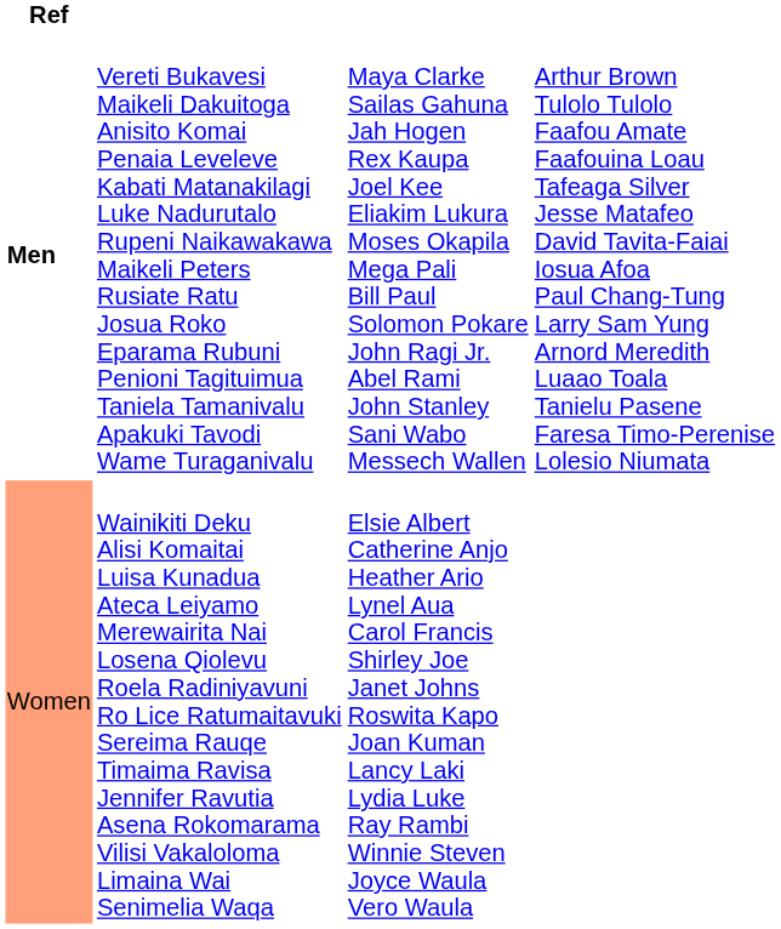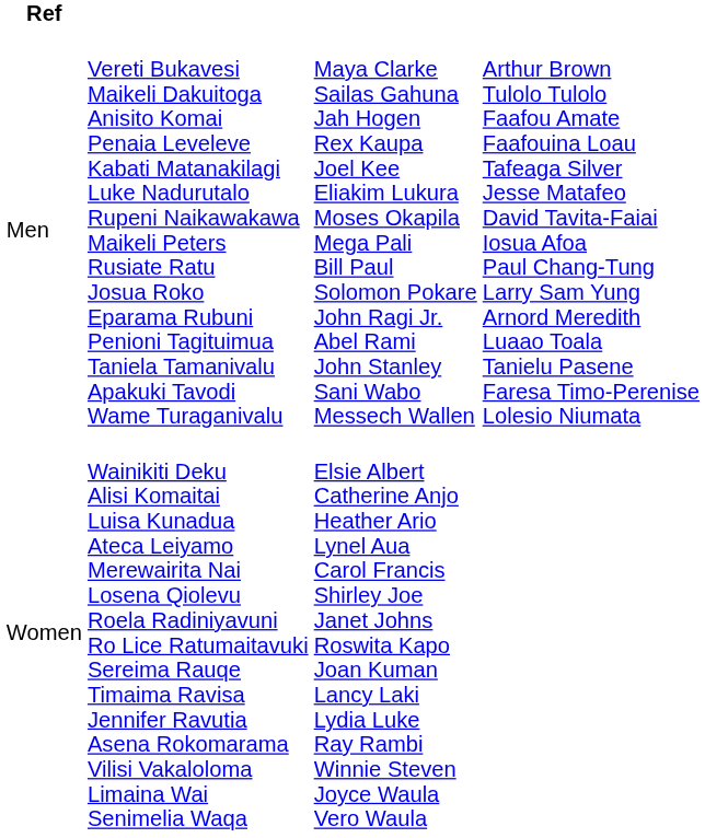Men | Ref: bold -> normal
Women | Ref: lightsalmon background -> no background
